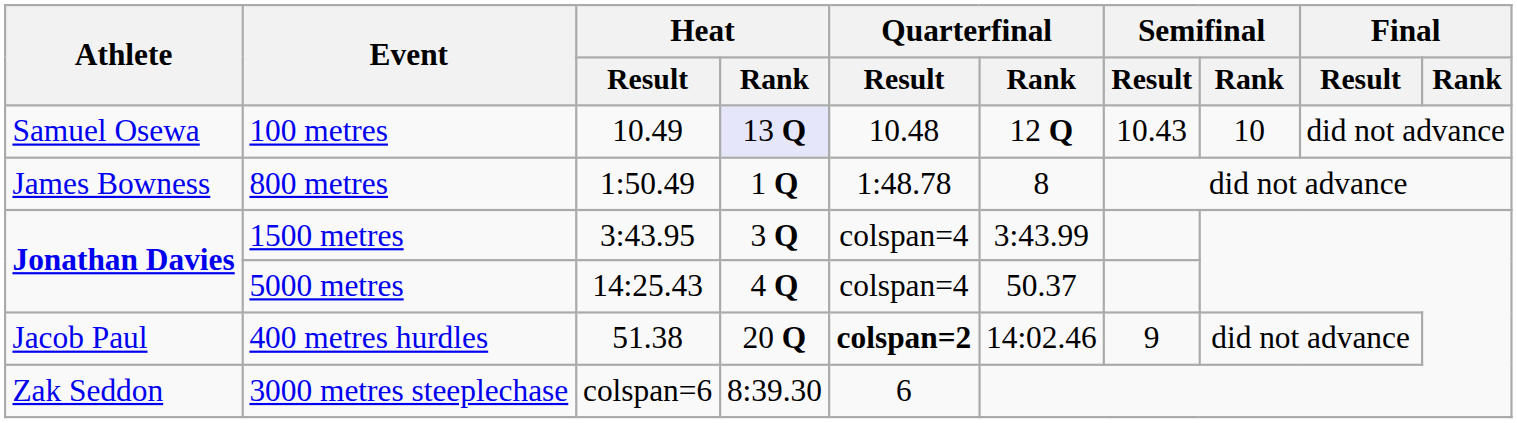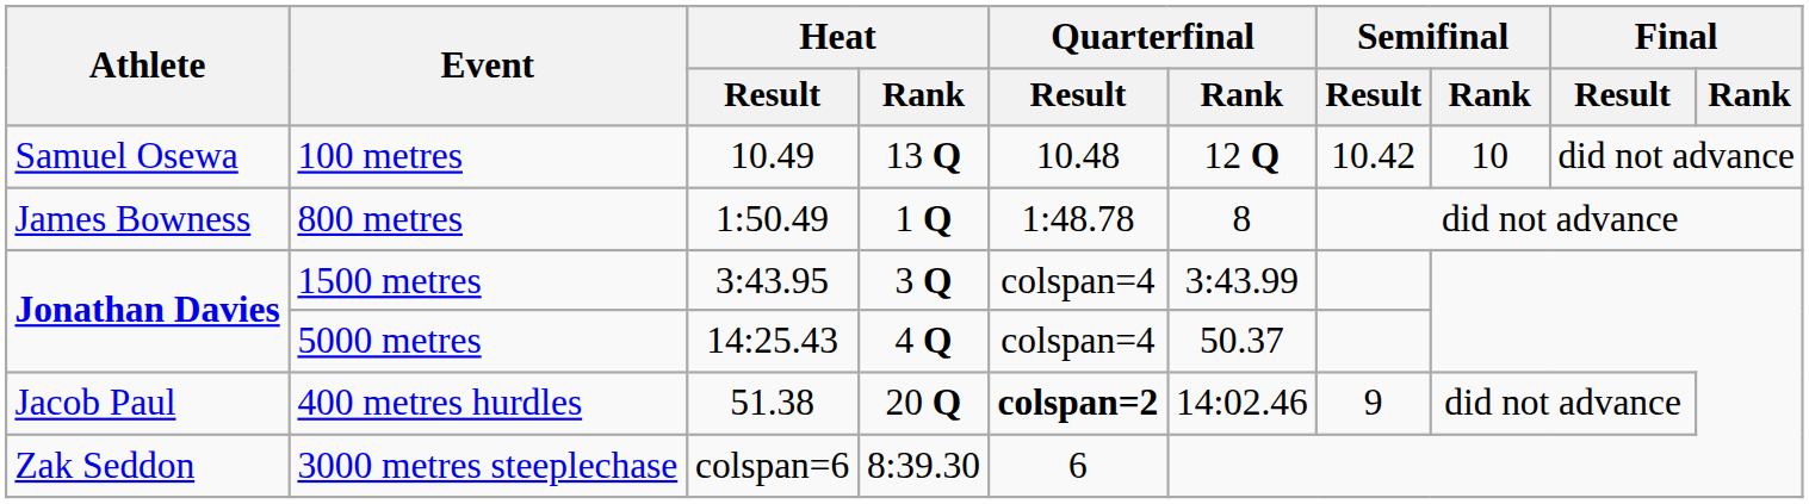100 metres | Heat / Rank: lavender background -> no background
100 metres | Semifinal / Result: 10.43 -> 10.42
